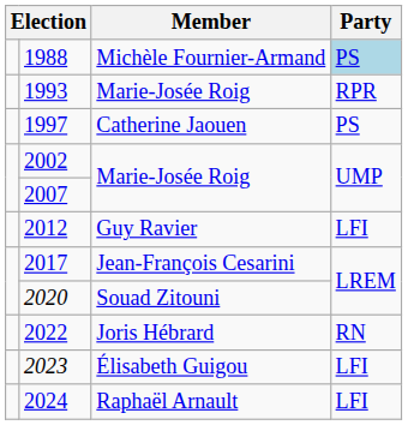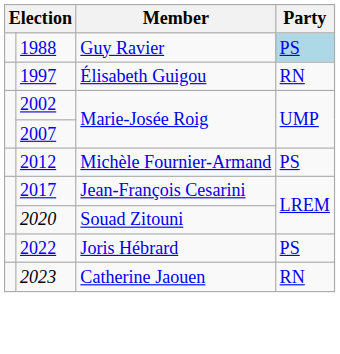1988 | Member: Michèle Fournier-Armand -> Guy Ravier
- row: 1993 | Marie-Josée Roig | RPR
1997 | Member: Catherine Jaouen -> Élisabeth Guigou
1997 | Party: PS -> RN
2012 | Member: Guy Ravier -> Michèle Fournier-Armand
2012 | Party: LFI -> PS
2022 | Party: RN -> PS
2023 | Member: Élisabeth Guigou -> Catherine Jaouen
2023 | Party: LFI -> RN
- row: 2024 | Raphaël Arnault | LFI
